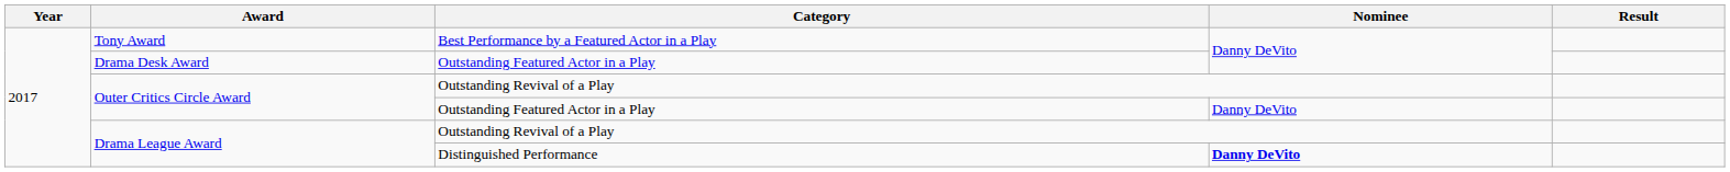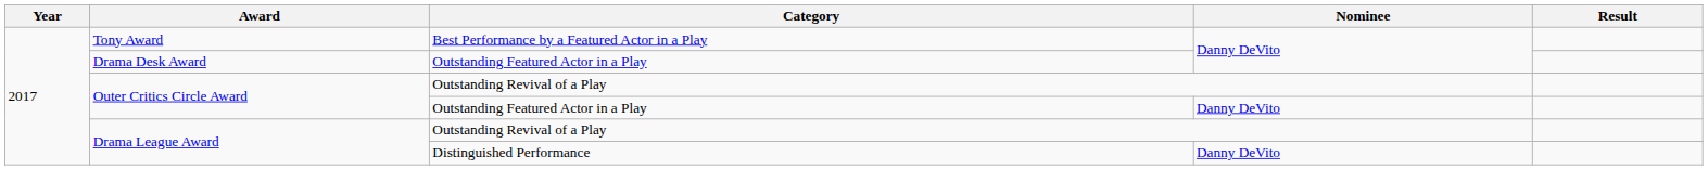Drama League Award / Distinguished Performance | Nominee: bold -> normal
